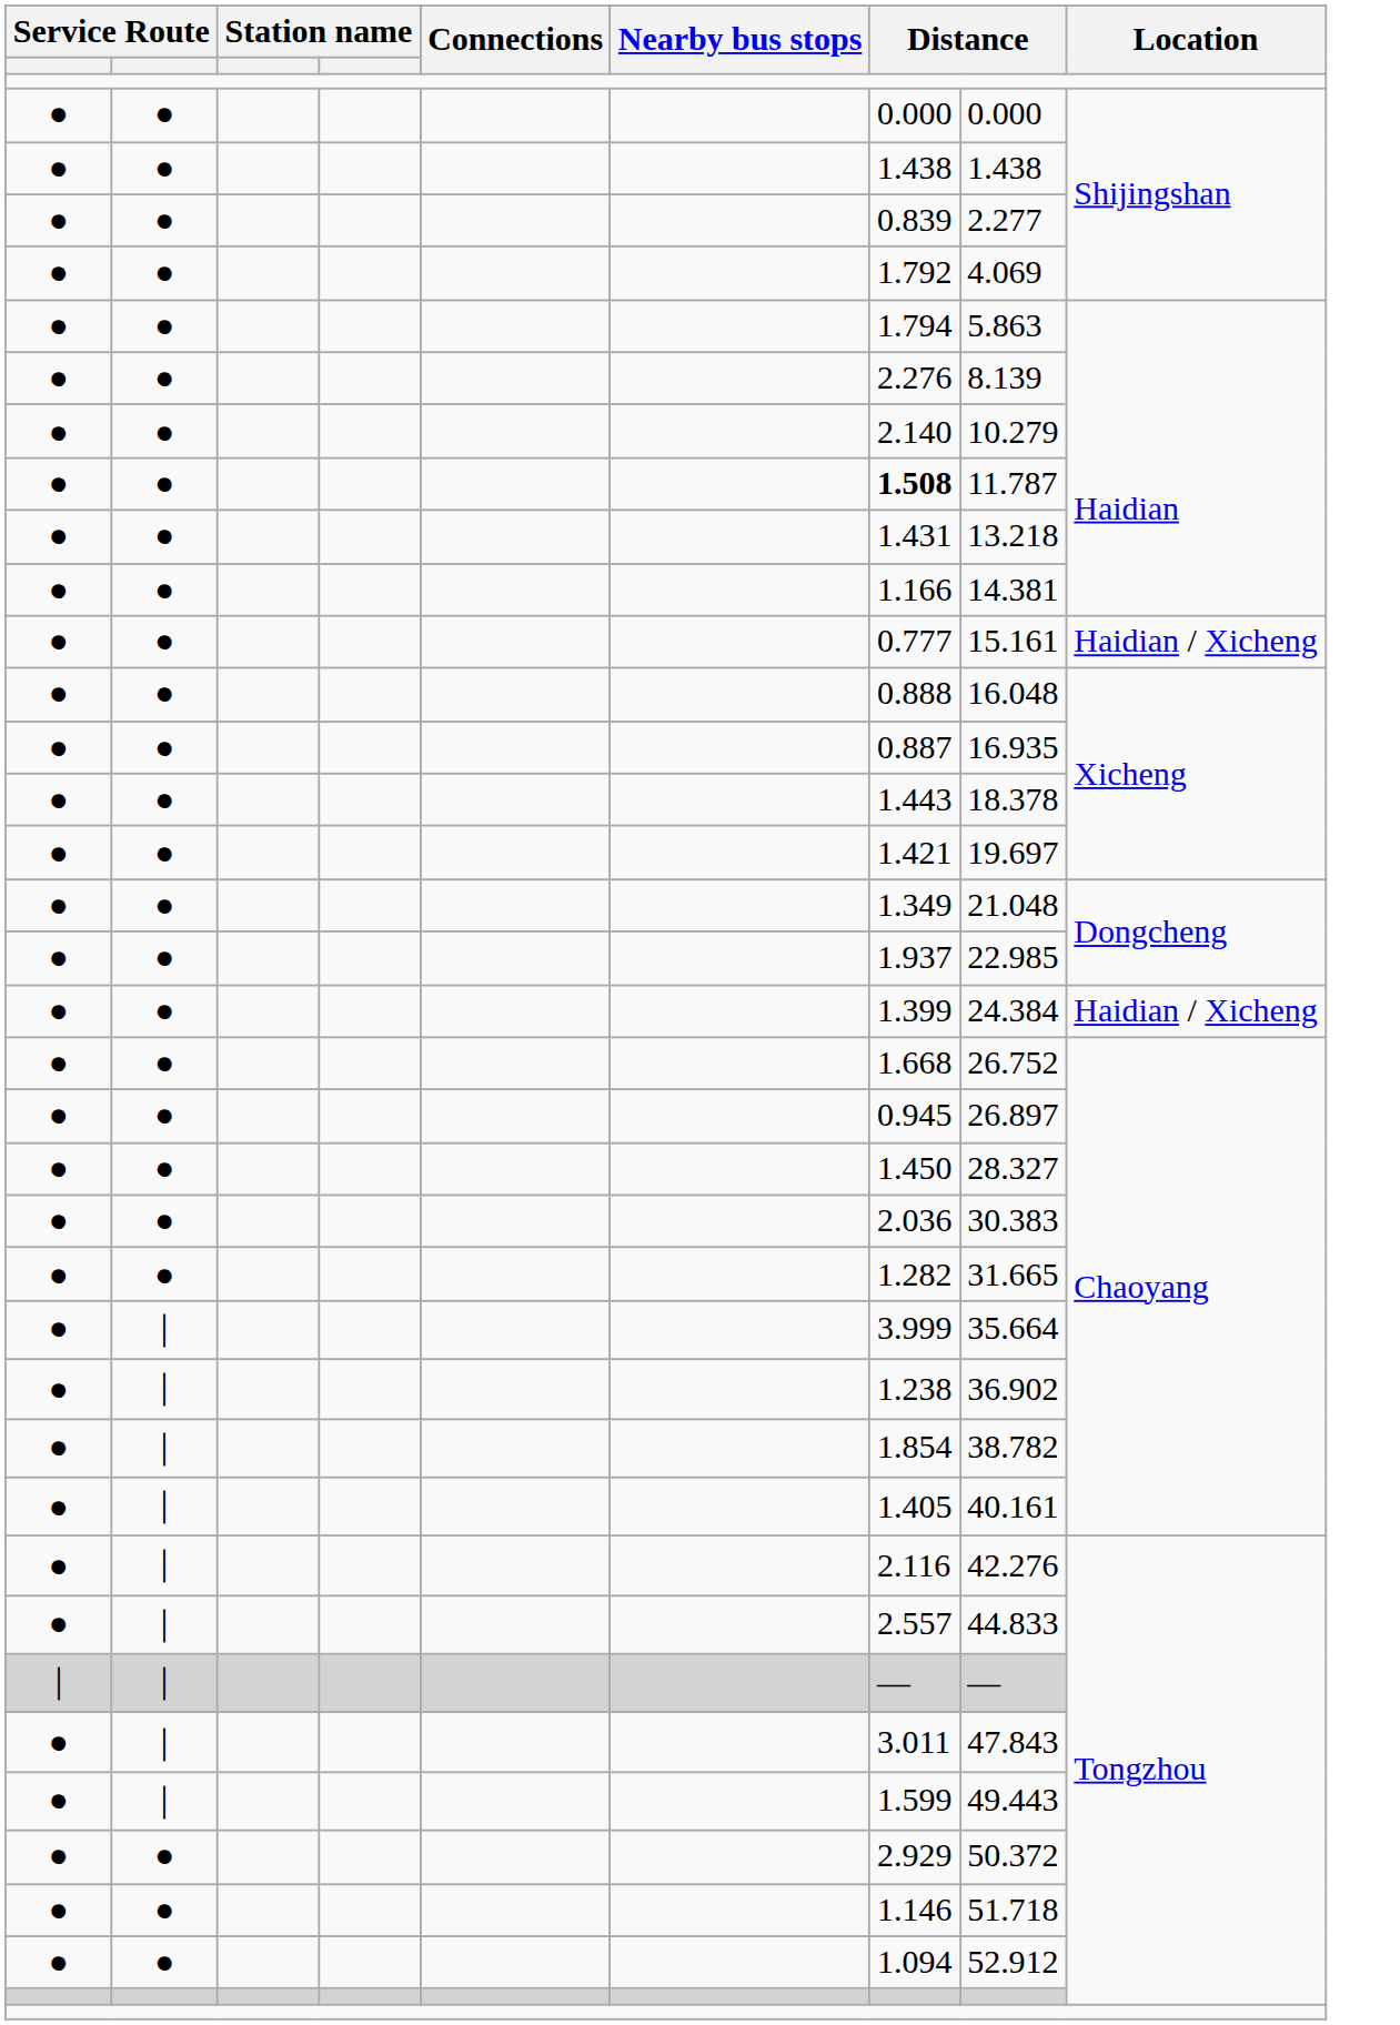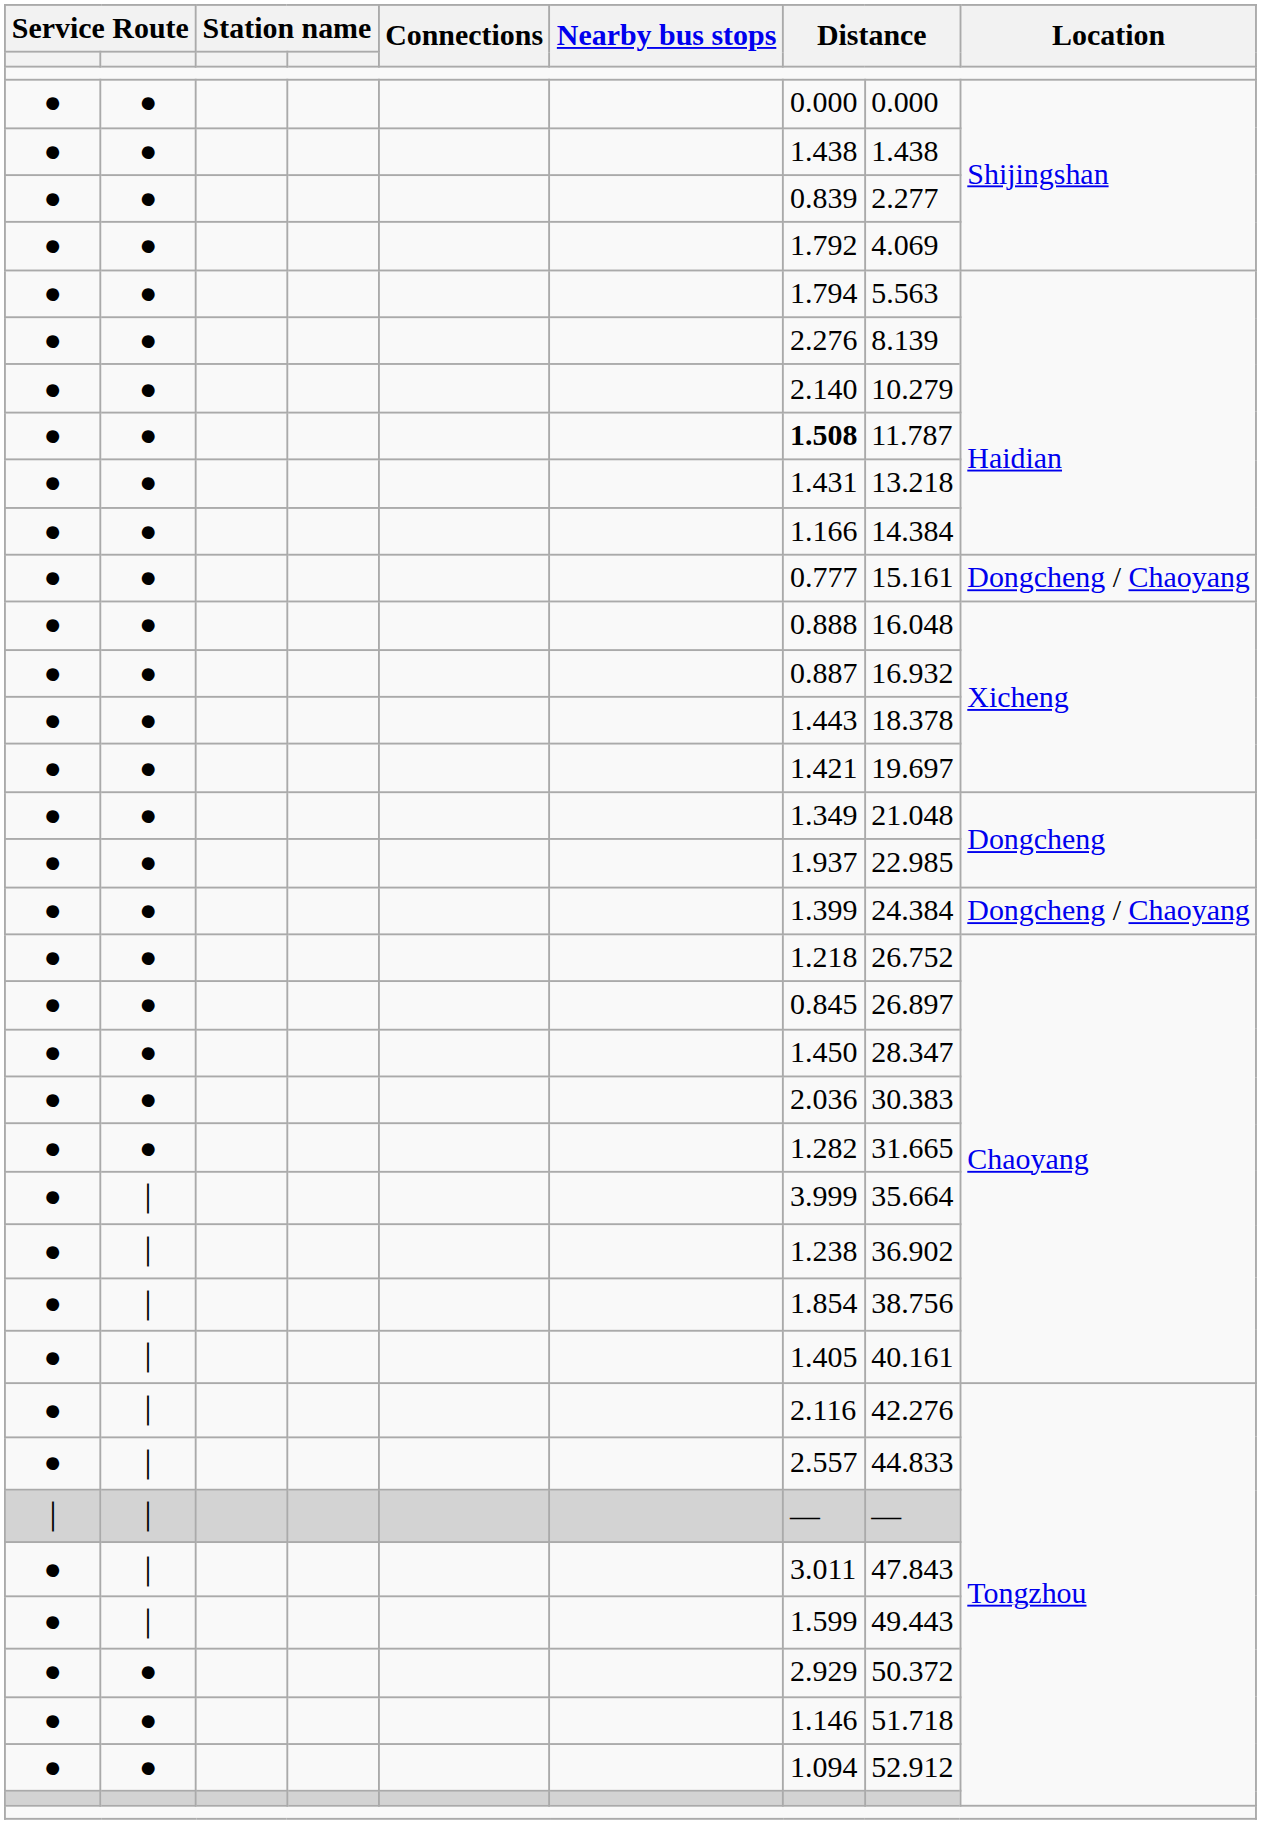row 8 | column 8: 5.863 -> 5.563
row 13 | column 8: 14.381 -> 14.384
row 14 | Location: Haidian / Xicheng -> Dongcheng / Chaoyang
row 16 | column 8: 16.935 -> 16.932
row 21 | Location: Haidian / Xicheng -> Dongcheng / Chaoyang
row 22 | column 7: 1.668 -> 1.218
row 23 | column 7: 0.945 -> 0.845
row 24 | column 8: 28.327 -> 28.347
row 29 | column 8: 38.782 -> 38.756
